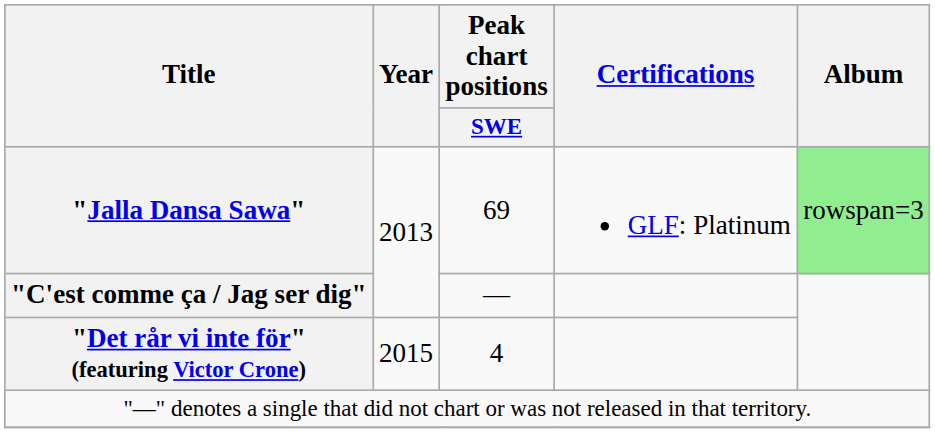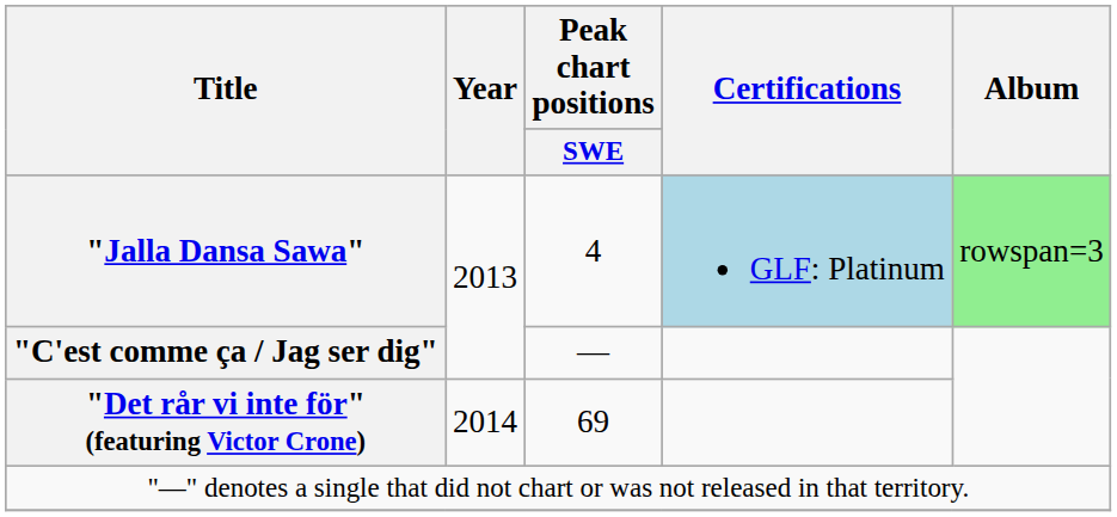"Jalla Dansa Sawa" | Peak chart positions / SWE: 69 -> 4
"Jalla Dansa Sawa" | Certifications: no background -> lightblue background
"Det rår vi inte för" (featuring Victor Crone) | Year: 2015 -> 2014
"Det rår vi inte för" (featuring Victor Crone) | Peak chart positions / SWE: 4 -> 69
